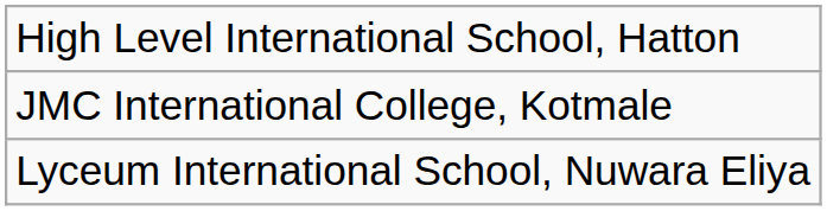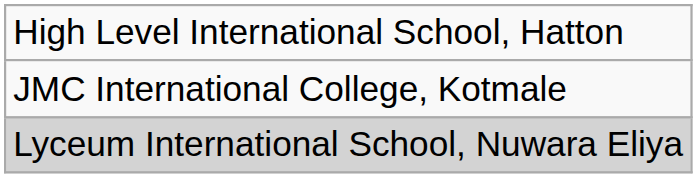row 3 | column 1: no background -> lightgrey background
